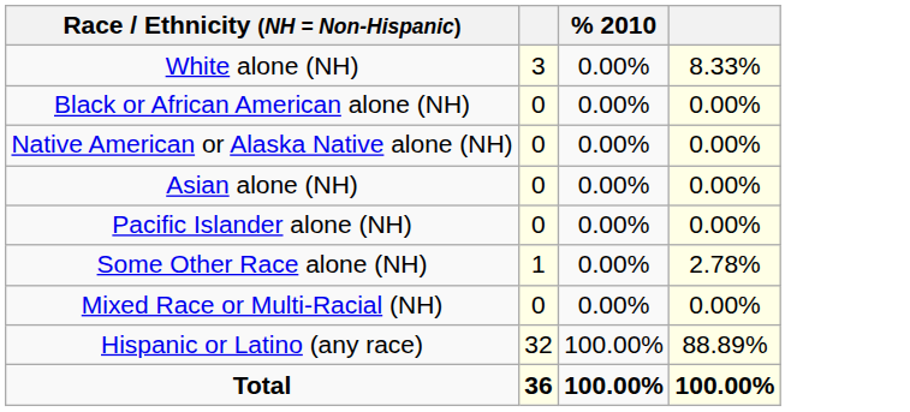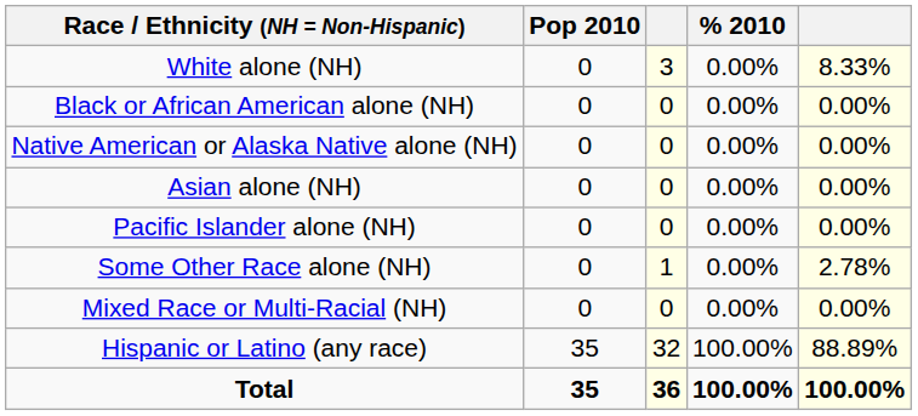+ column: Pop 2010 | 0 | 0 | 0 | 0 | 0 | 0 | 0 | 35 | 35
